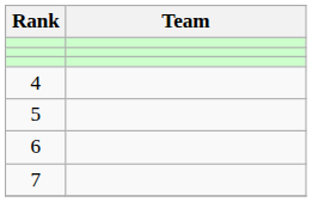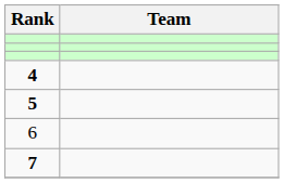row 5 | Rank: normal -> bold
row 6 | Rank: normal -> bold
row 8 | Rank: normal -> bold
